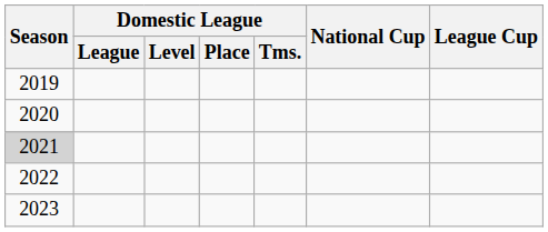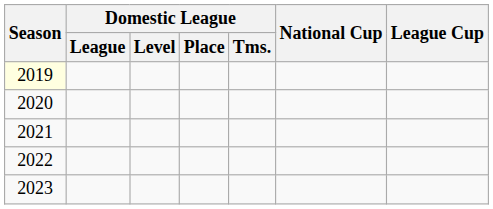2019 | Season: no background -> lightyellow background
2021 | Season: lightgrey background -> no background
